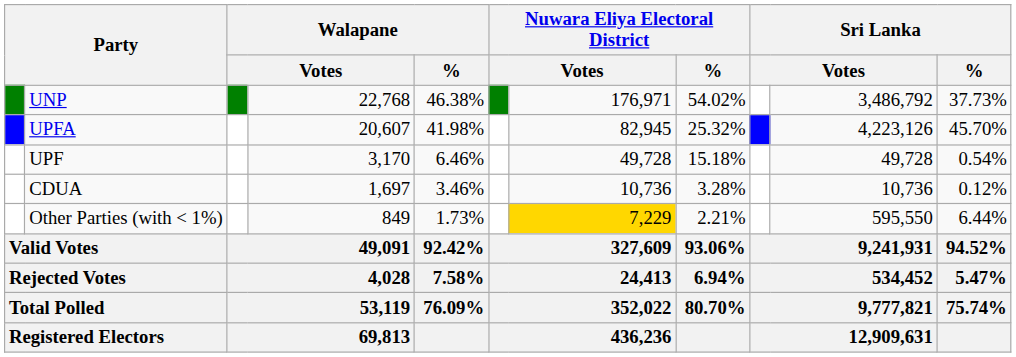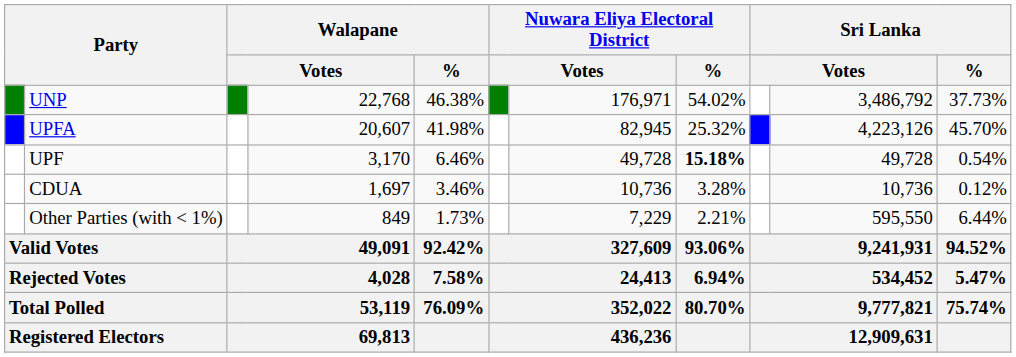UPF | Nuwara Eliya Electoral District / %: normal -> bold
Other Parties (with < 1%) | column 7: gold background -> no background
